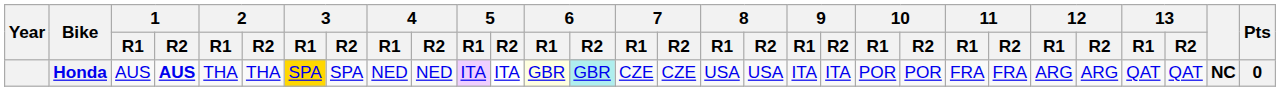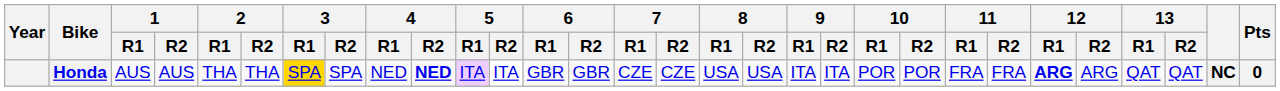Honda | 1 / R2: bold -> normal
Honda | 4 / R2: normal -> bold
Honda | 6 / R1: lightyellow background -> no background
Honda | 6 / R2: paleturquoise background -> no background
Honda | 12 / R1: normal -> bold
